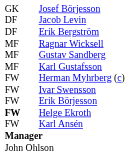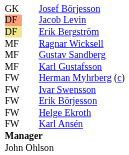Jacob Levin | column 1: no background -> lightsalmon background
Erik Bergström | column 1: no background -> khaki background
Helge Ekroth | column 1: bold -> normal
